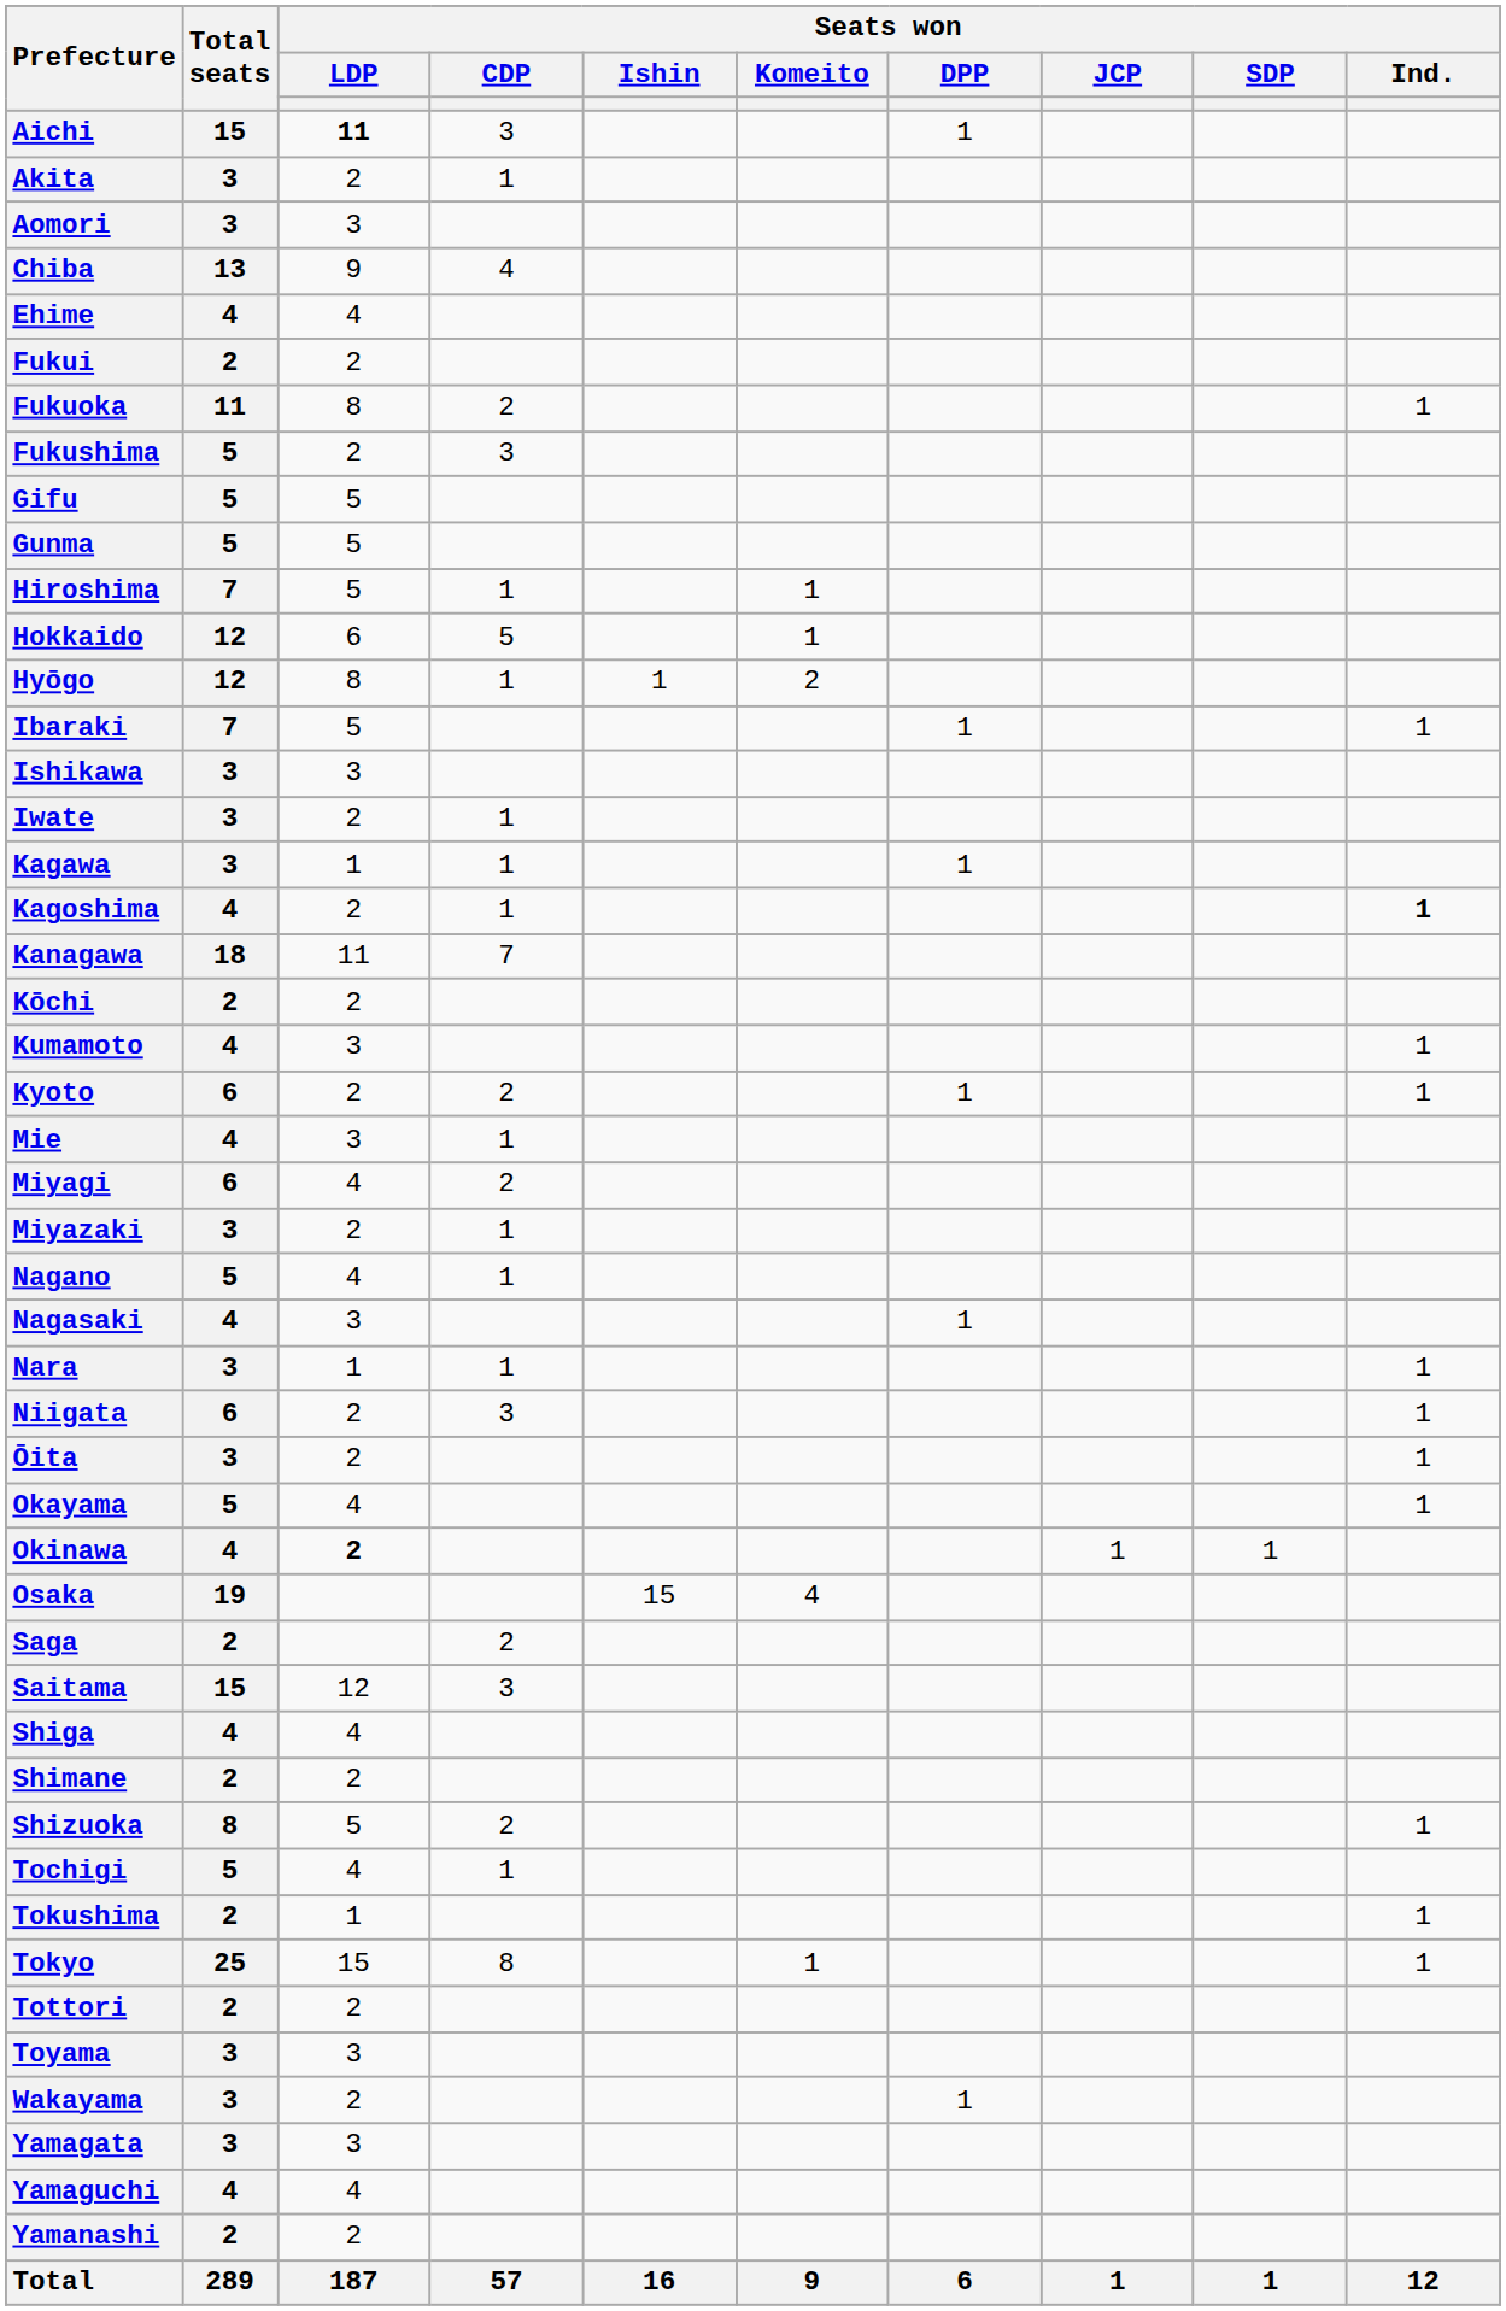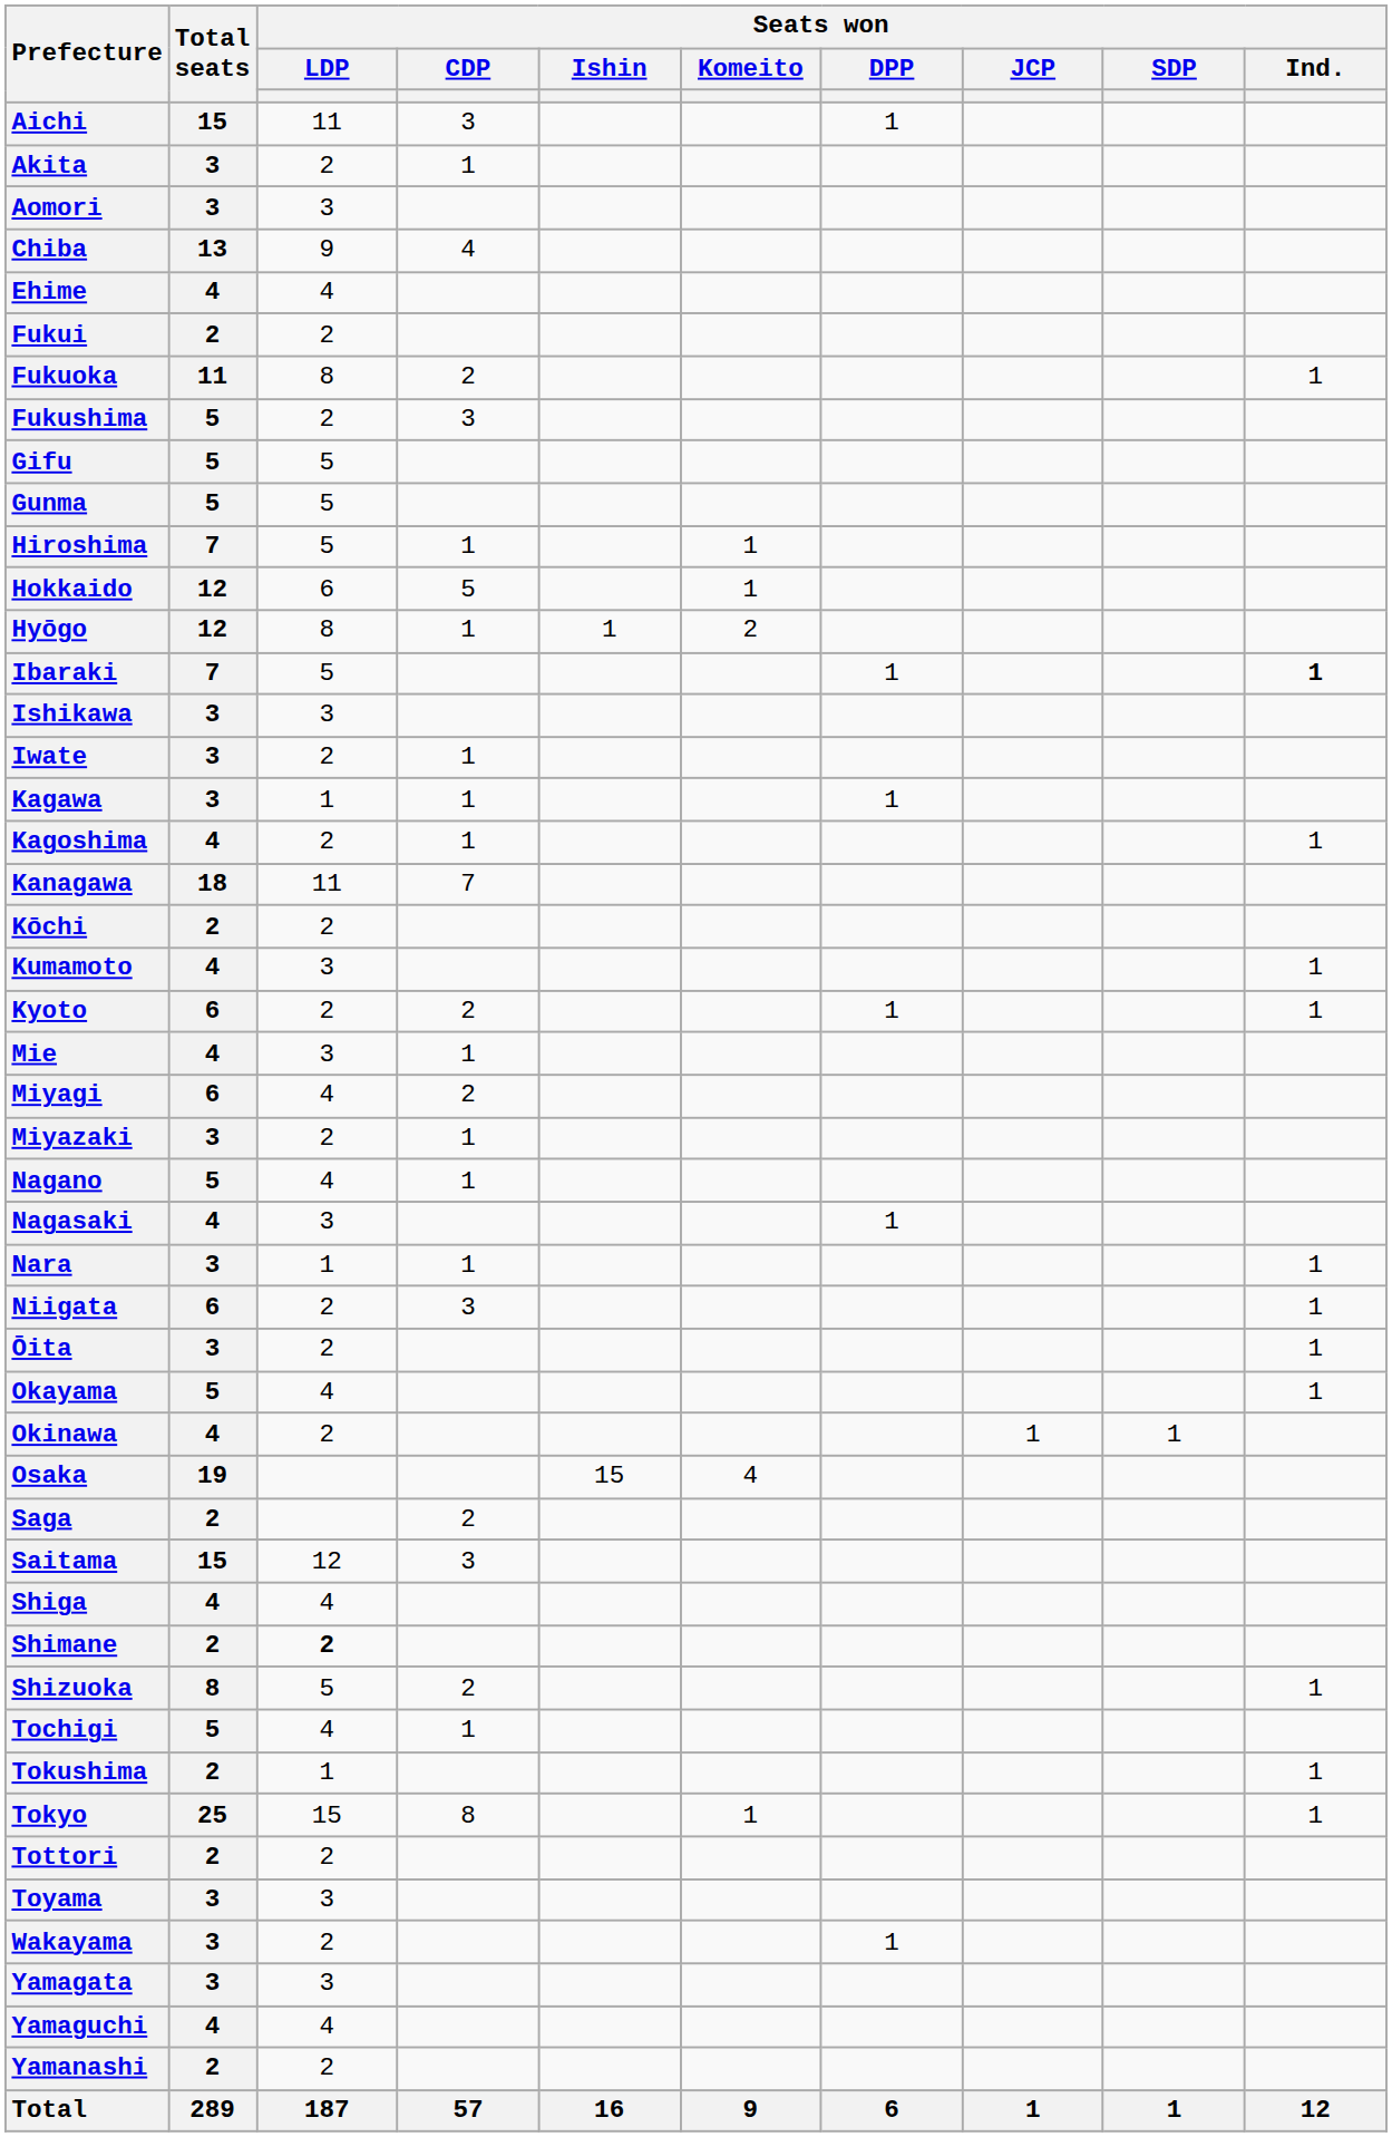Aichi | Seats won / LDP: bold -> normal
Ibaraki | Seats won / Ind.: normal -> bold
Kagoshima | Seats won / Ind.: bold -> normal
Okinawa | Seats won / LDP: bold -> normal
Shimane | Seats won / LDP: normal -> bold
